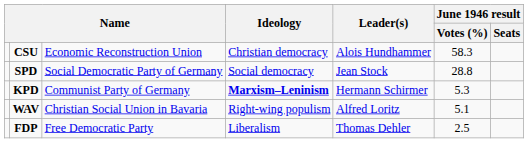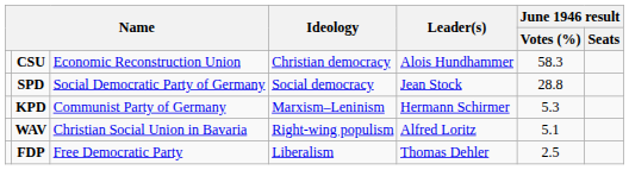KPD | Ideology: bold -> normal
